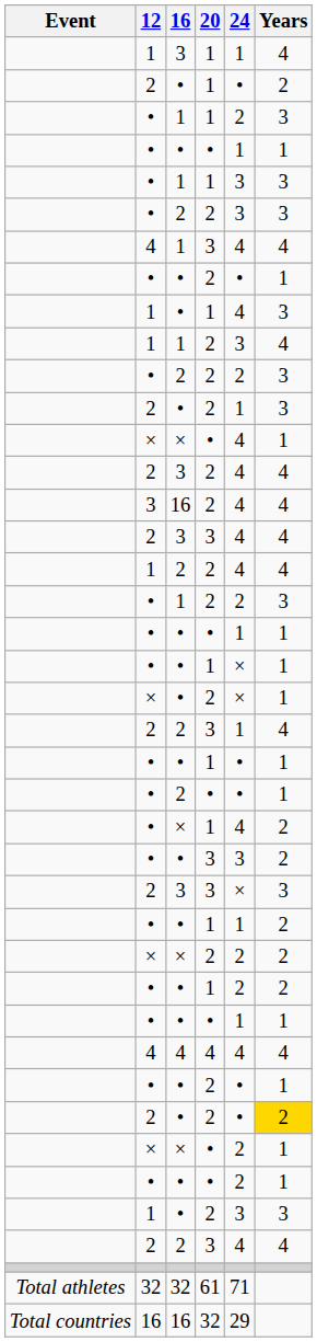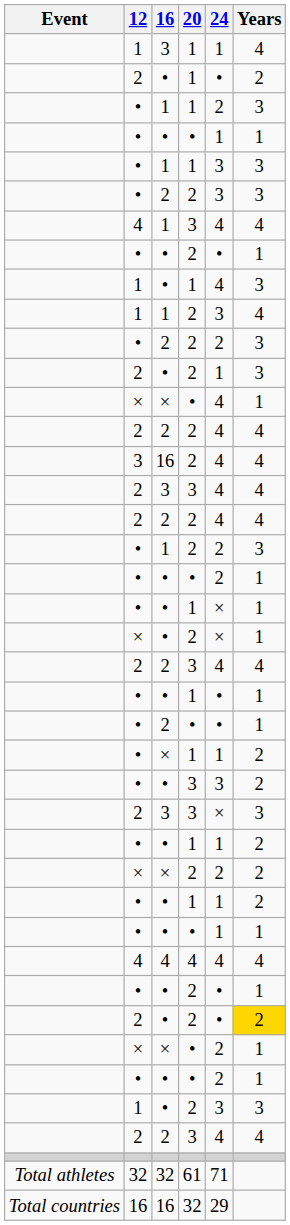row 15 | 16: 3 -> 2
row 18 | 12: 1 -> 2
row 20 | 24: 1 -> 2
row 23 | 24: 1 -> 4
row 26 | 24: 4 -> 1
row 31 | 24: 2 -> 1
